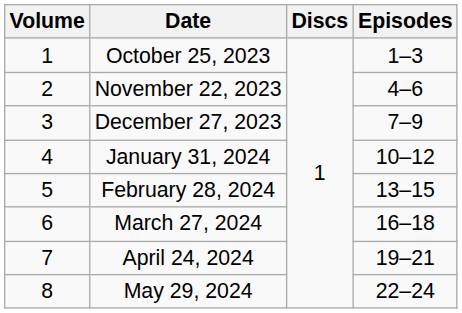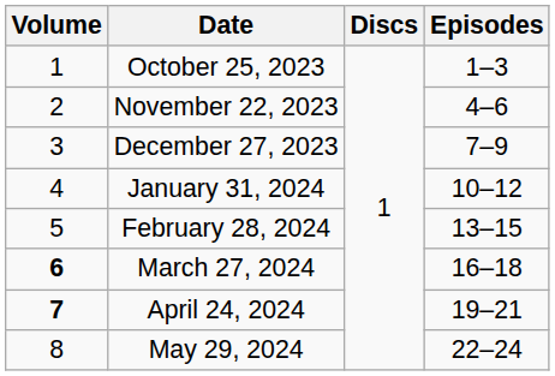March 27, 2024 | Volume: normal -> bold
April 24, 2024 | Volume: normal -> bold
